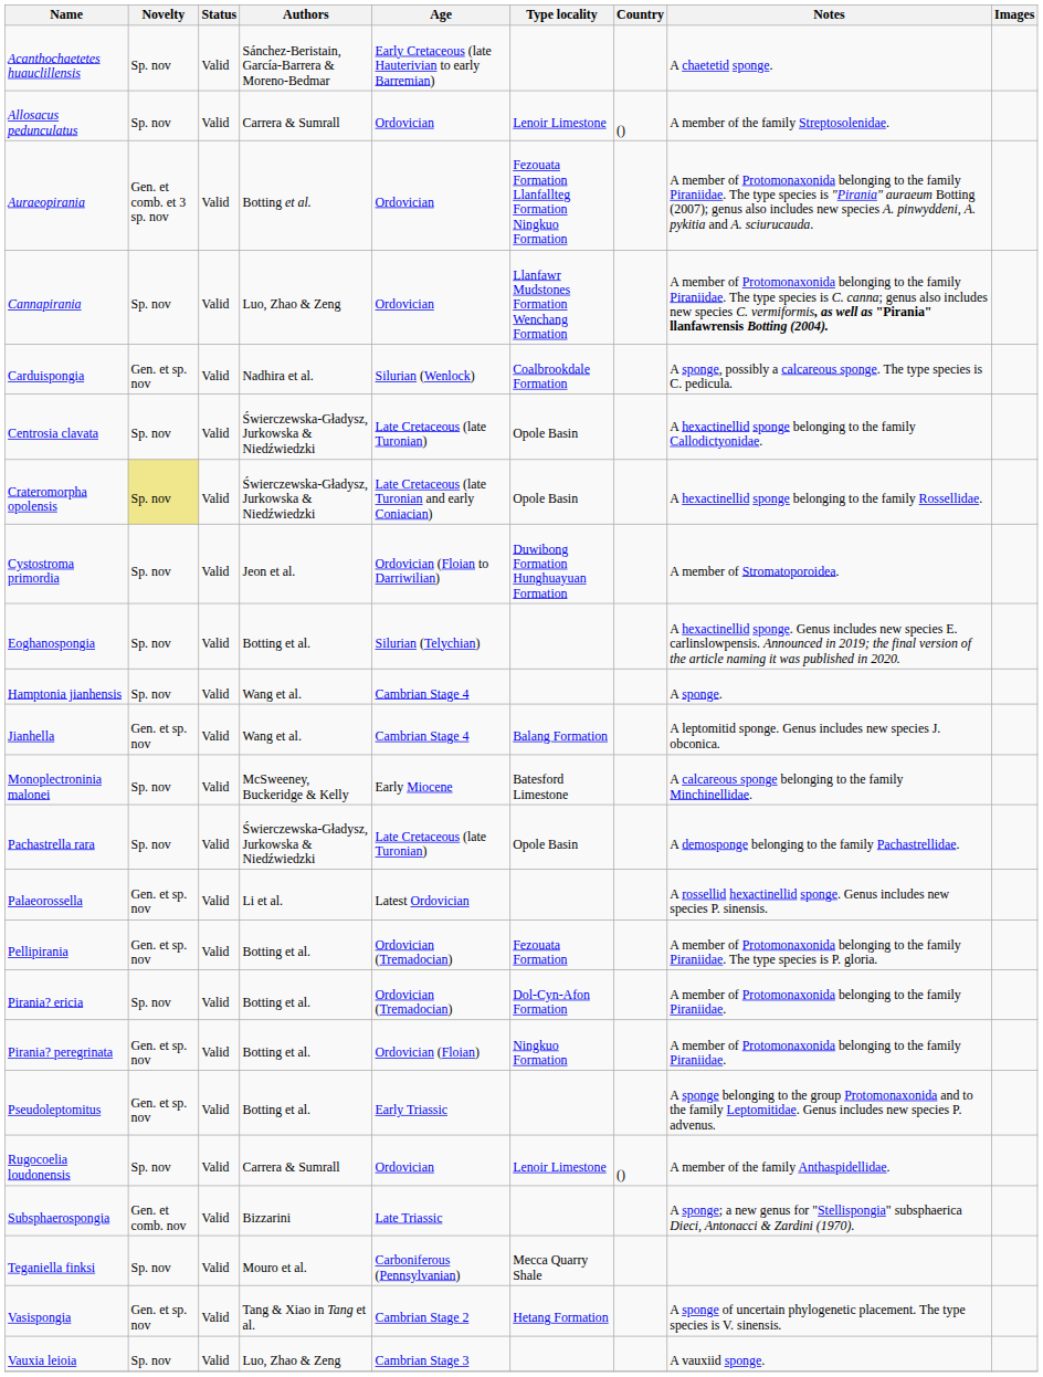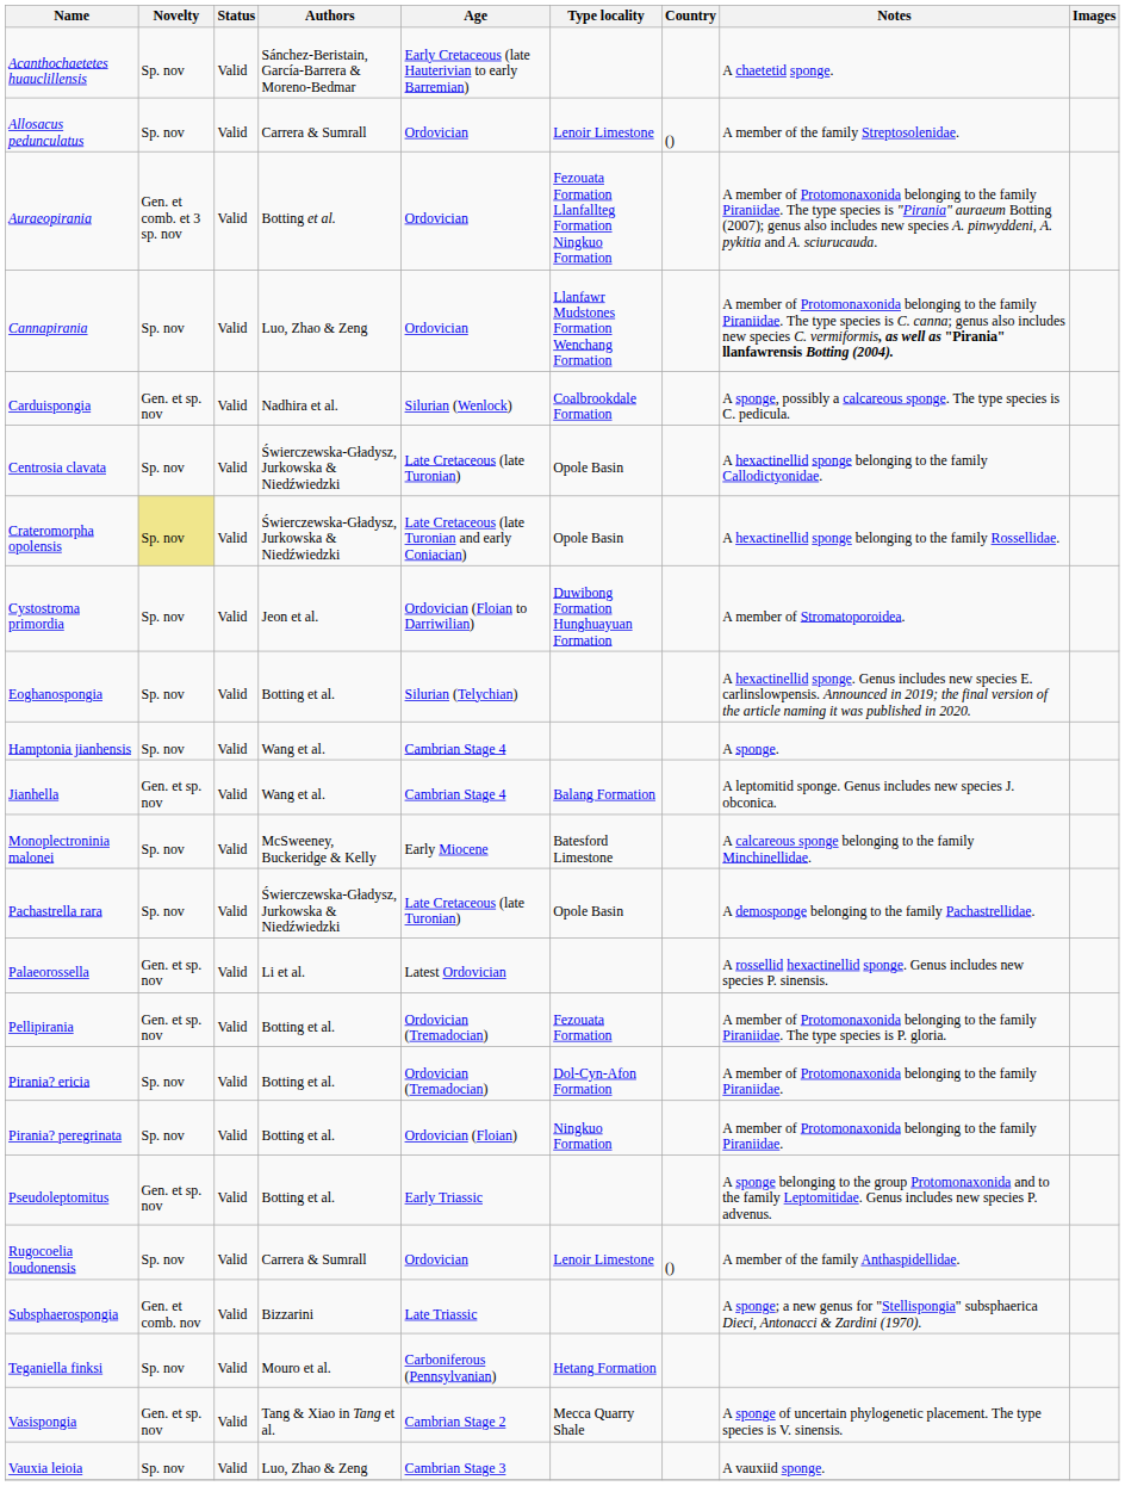Pirania? peregrinata | Novelty: Gen. et sp. nov -> Sp. nov
Teganiella finksi | Type locality: Mecca Quarry Shale -> Hetang Formation
Vasispongia | Type locality: Hetang Formation -> Mecca Quarry Shale
